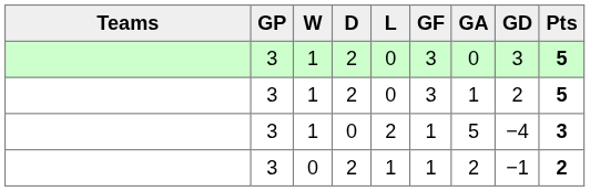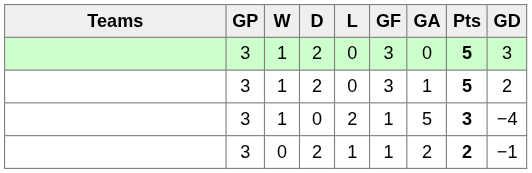columns swapped: GD <-> Pts
